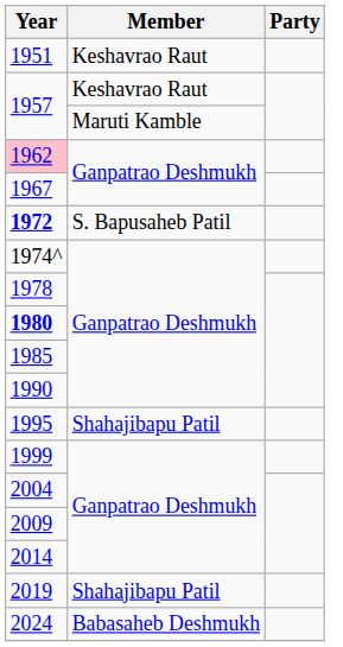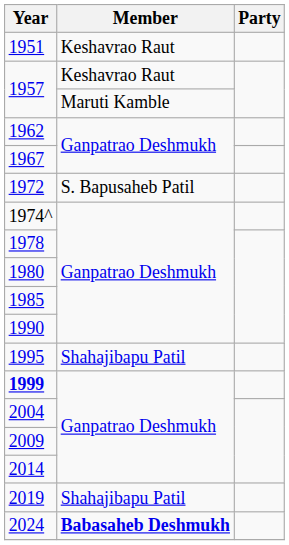1962 | Year: pink background -> no background
1972 | Year: bold -> normal
1980 | Year: bold -> normal
1999 | Year: normal -> bold
2024 | Member: normal -> bold
